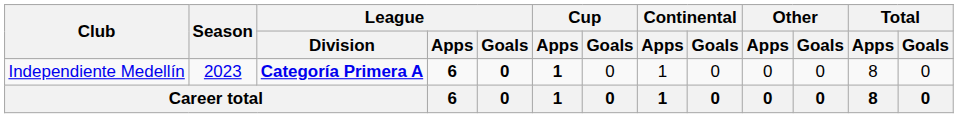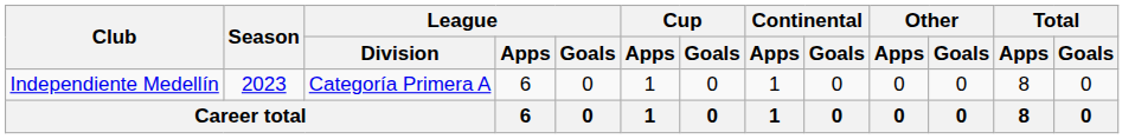Independiente Medellín | League / Division: bold -> normal
Independiente Medellín | League / Apps: bold -> normal
Independiente Medellín | League / Goals: bold -> normal
Independiente Medellín | Cup / Apps: bold -> normal
